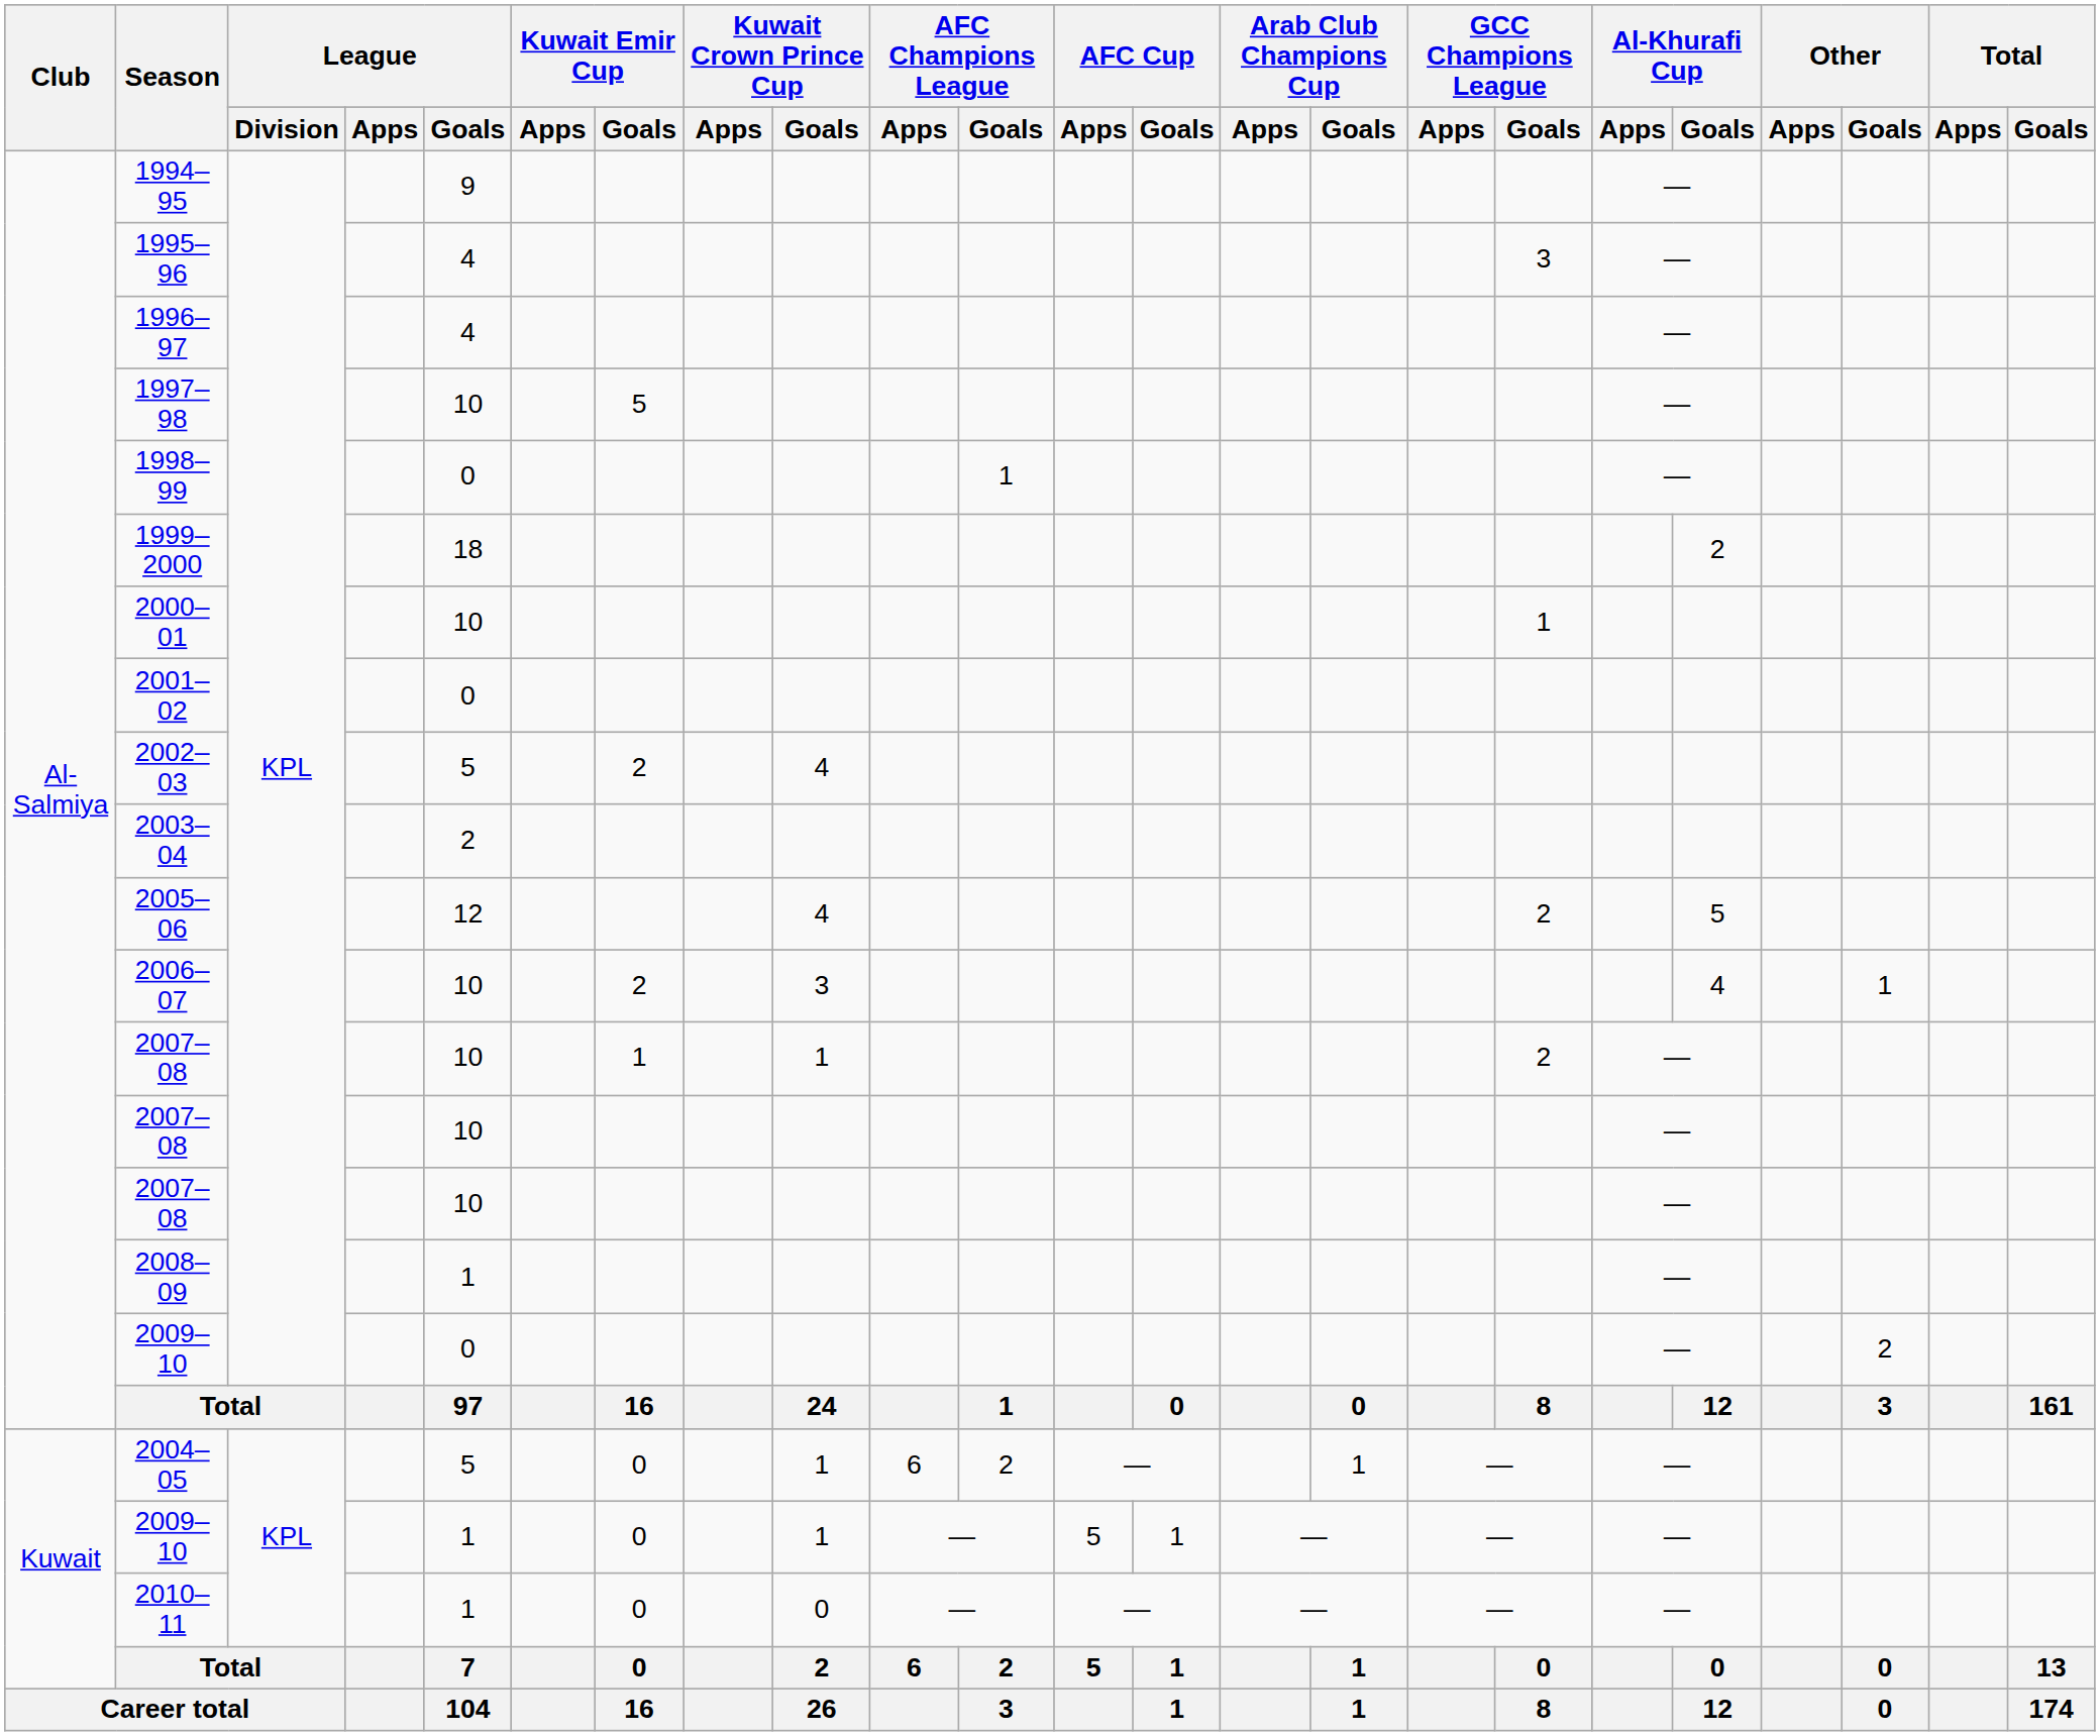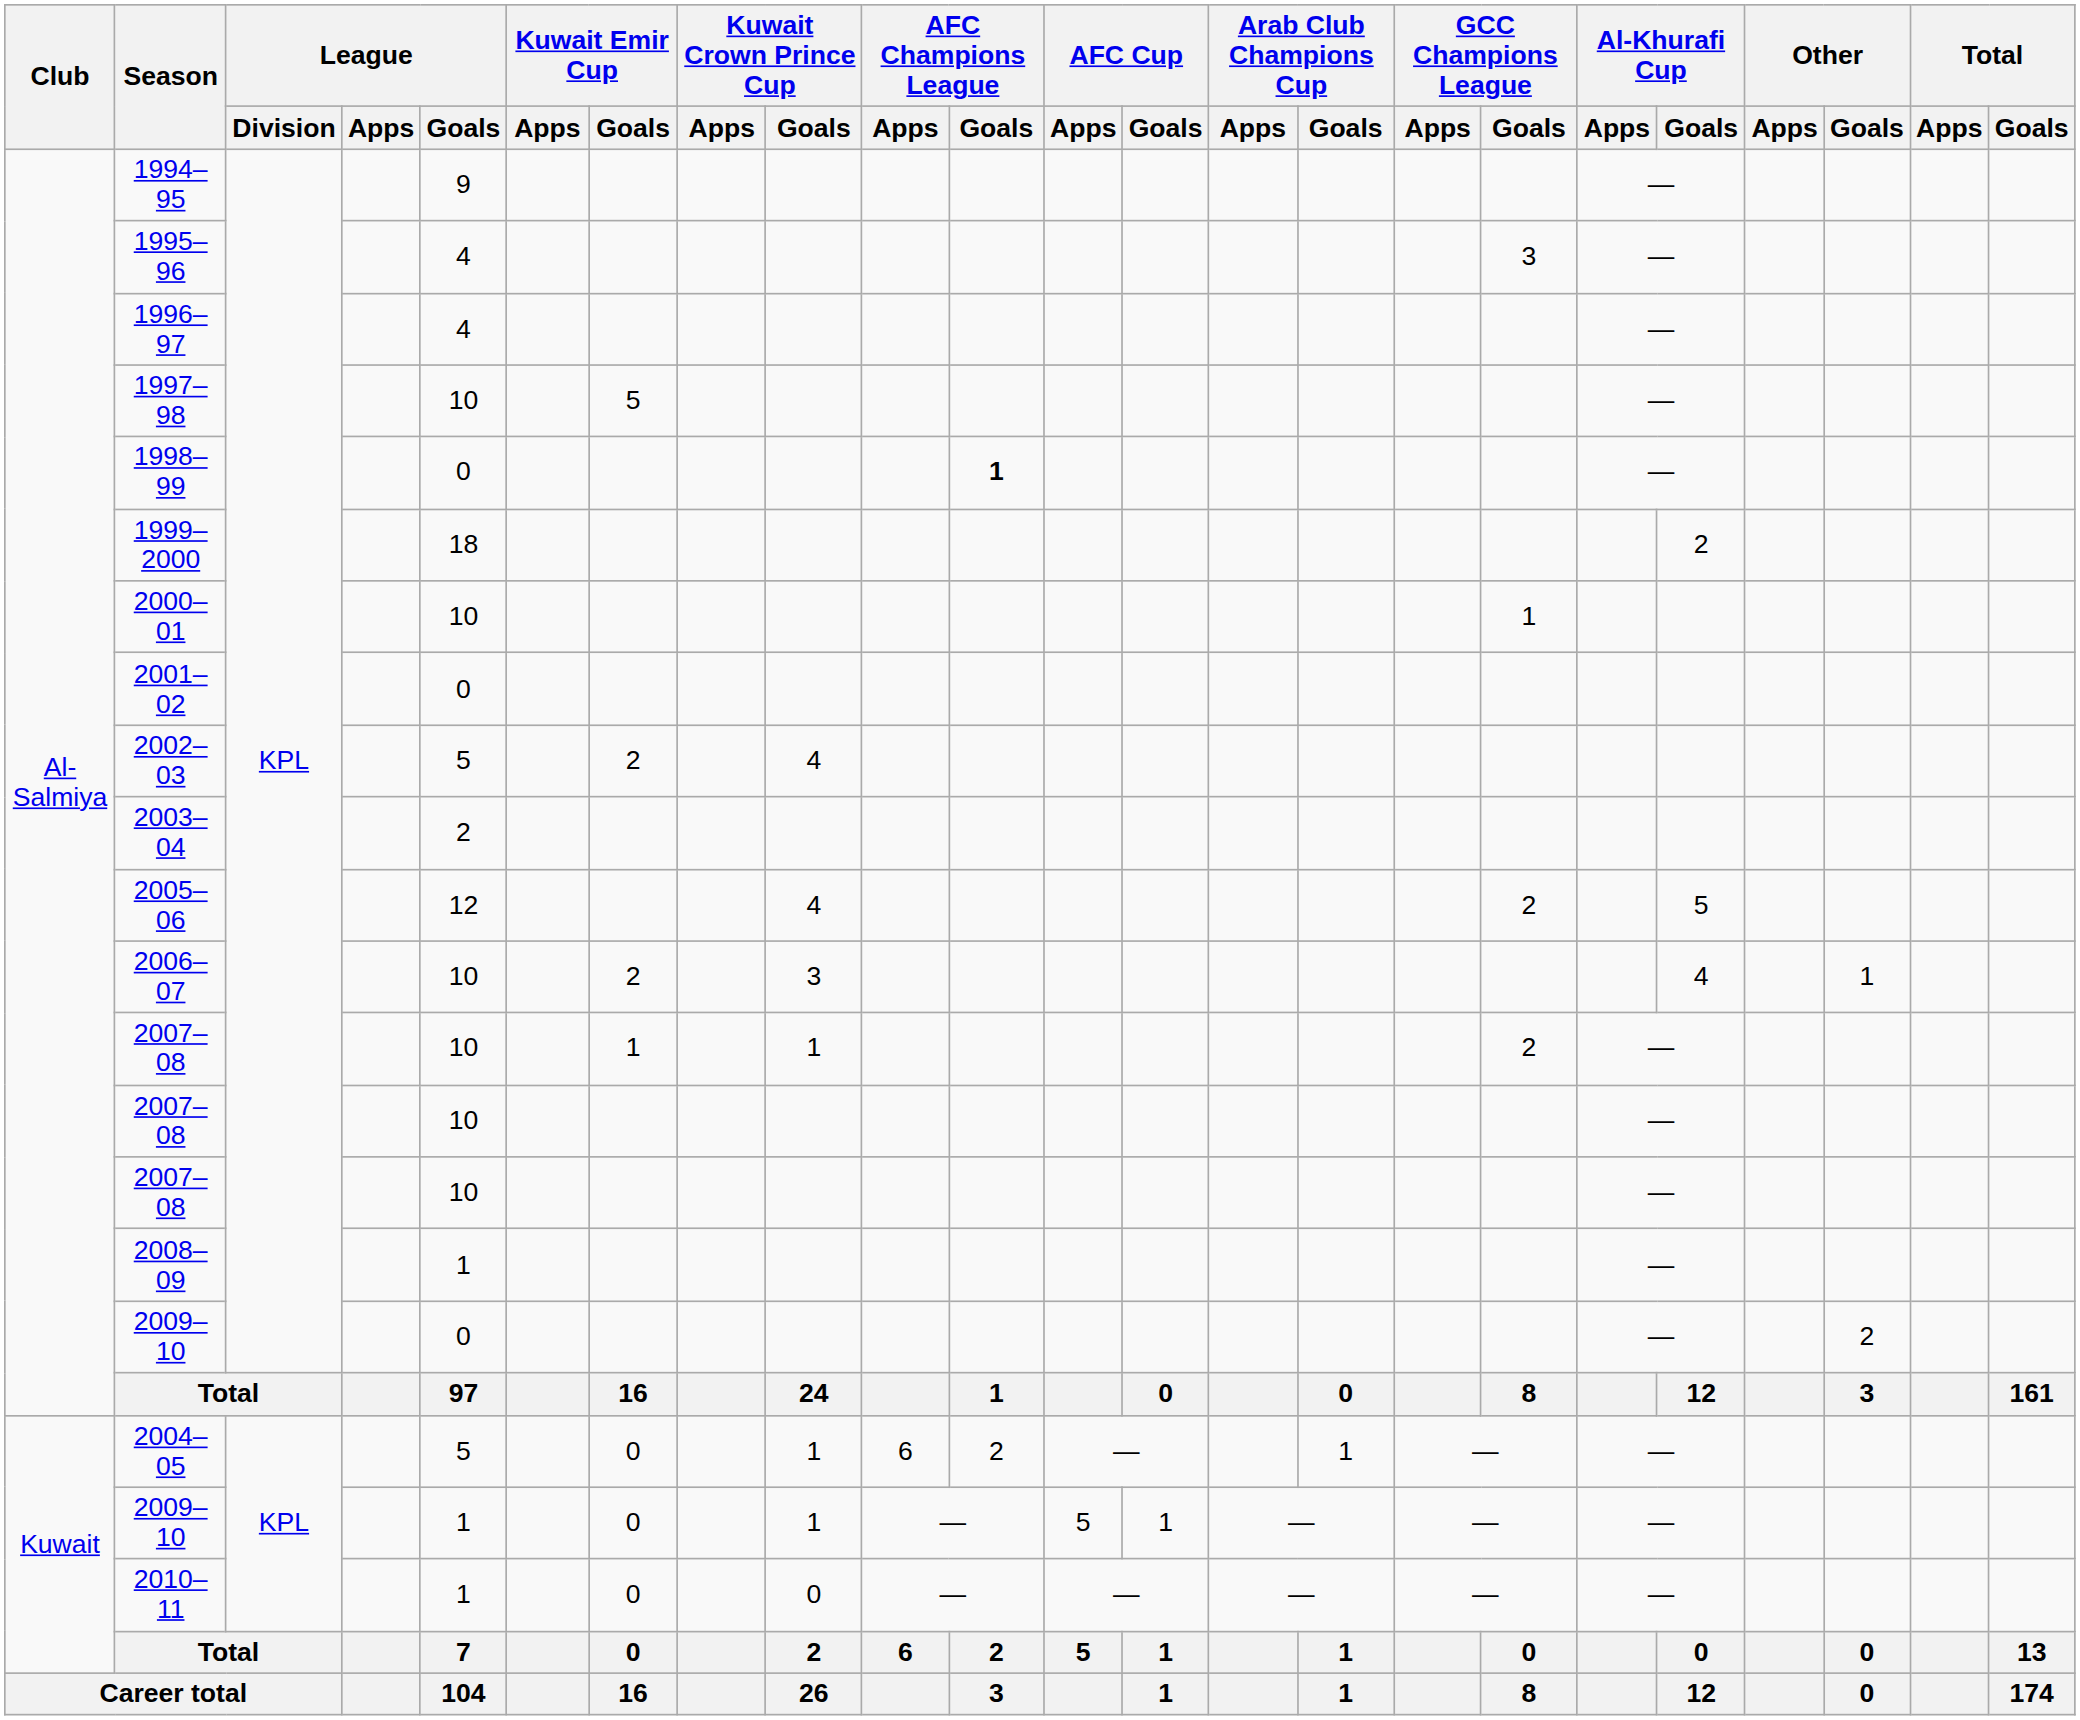1998–99 | AFC Champions League / Goals: normal -> bold
